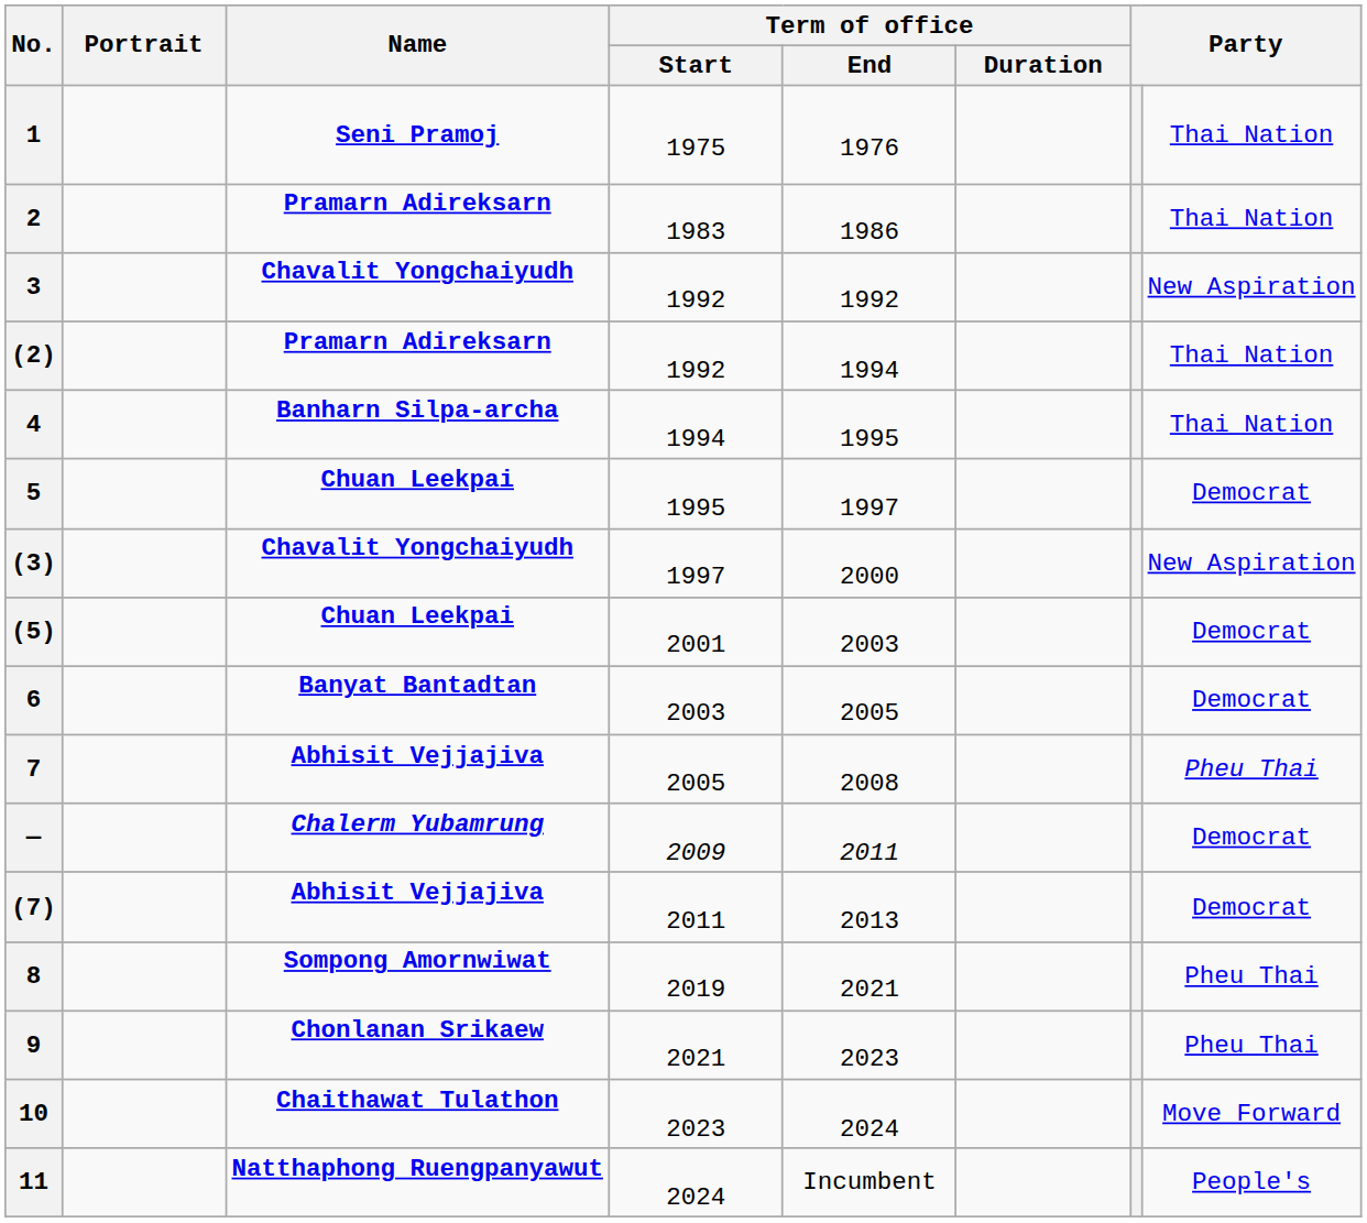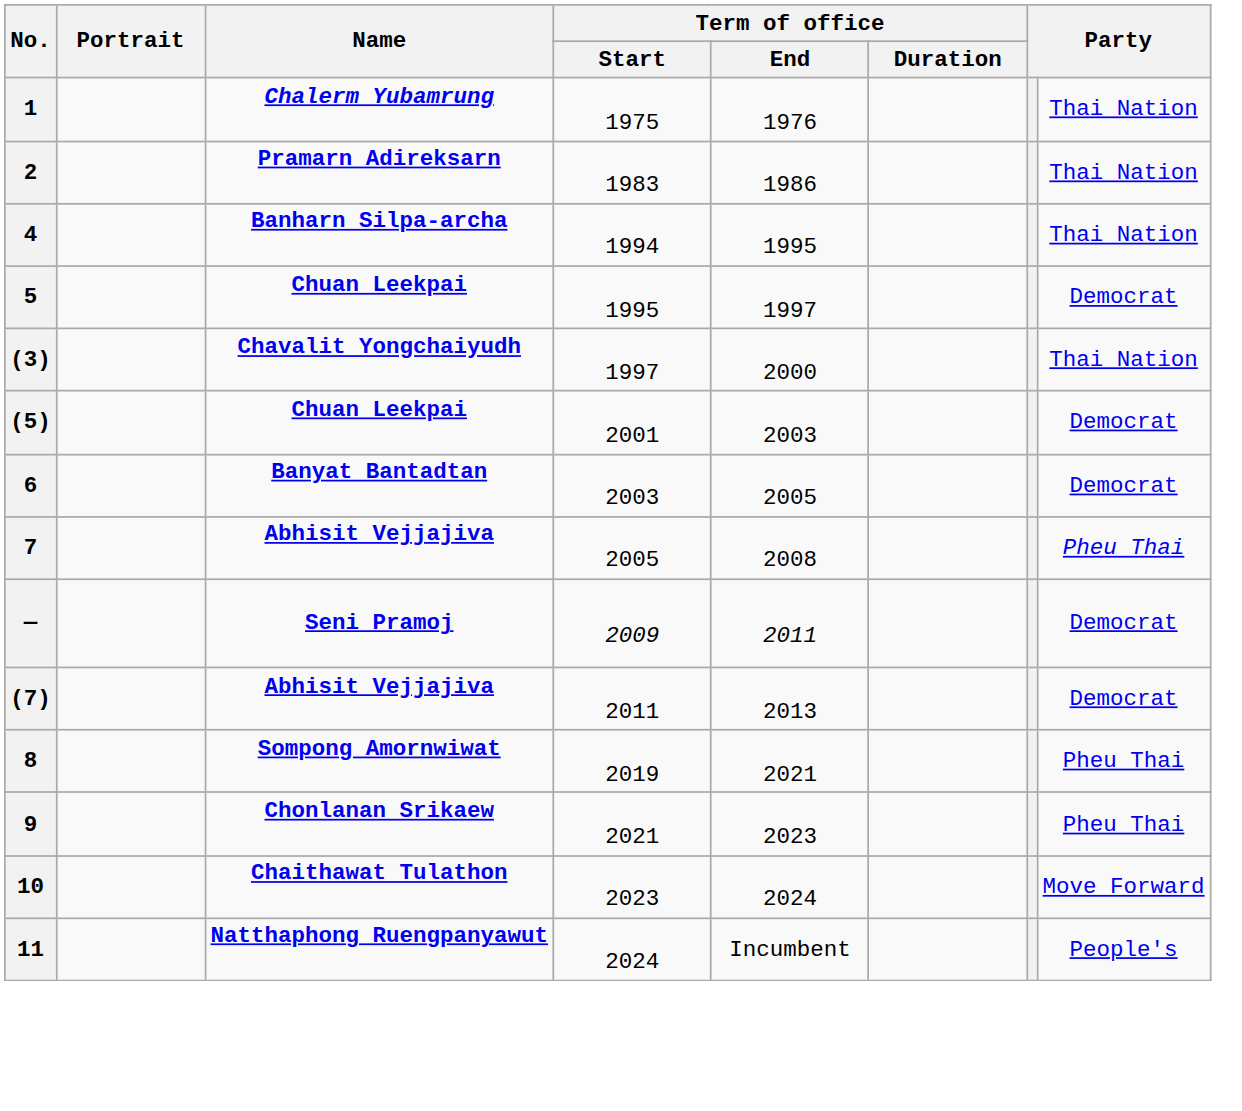1 | Name: Seni Pramoj -> Chalerm Yubamrung
- row: 3 | Chavalit Yongchaiyudh | 1992 | 1992 | New Aspiration
- row: (2) | Pramarn Adireksarn | 1992 | 1994 | Thai Nation
(3) | column 8: New Aspiration -> Thai Nation
— | Name: Chalerm Yubamrung -> Seni Pramoj
